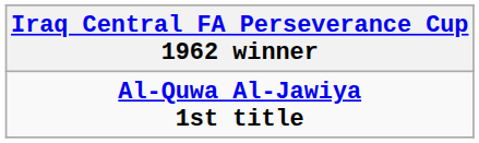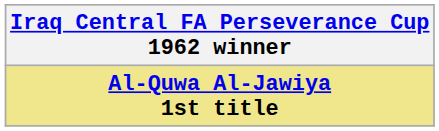row 2 | column 1: no background -> khaki background
